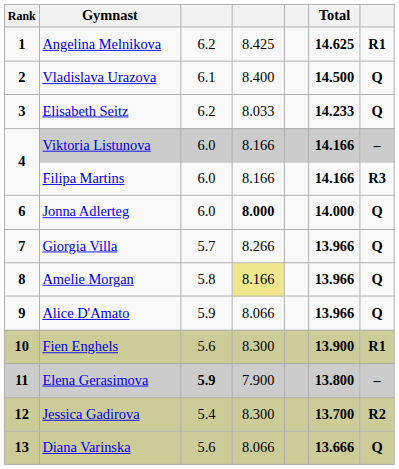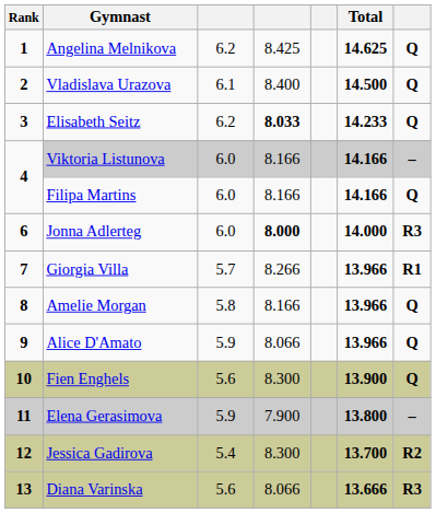Angelina Melnikova | column 7: R1 -> Q
Elisabeth Seitz | column 4: normal -> bold
Filipa Martins | column 7: R3 -> Q
Jonna Adlerteg | column 7: Q -> R3
Giorgia Villa | column 7: Q -> R1
Amelie Morgan | column 4: khaki background -> no background
Fien Enghels | column 7: R1 -> Q
Elena Gerasimova | column 3: bold -> normal
Diana Varinska | column 7: Q -> R3
